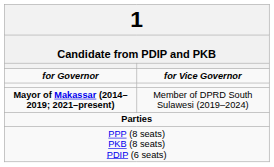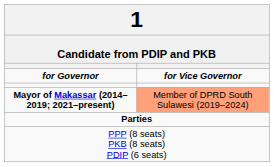row 6 | column 2: no background -> lightsalmon background
